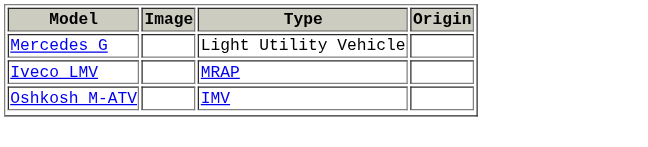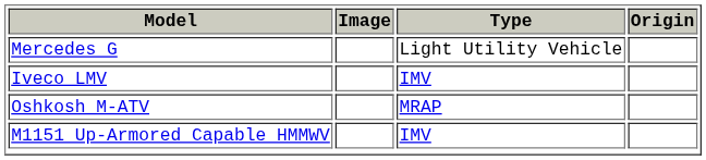Iveco LMV | Type: MRAP -> IMV
Oshkosh M-ATV | Type: IMV -> MRAP
+ row: M1151 Up-Armored Capable HMMWV | IMV
